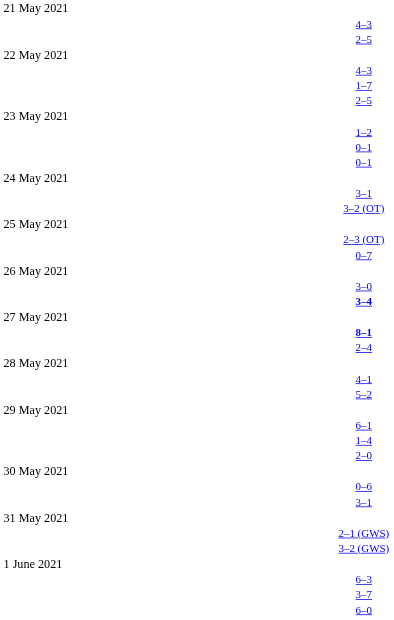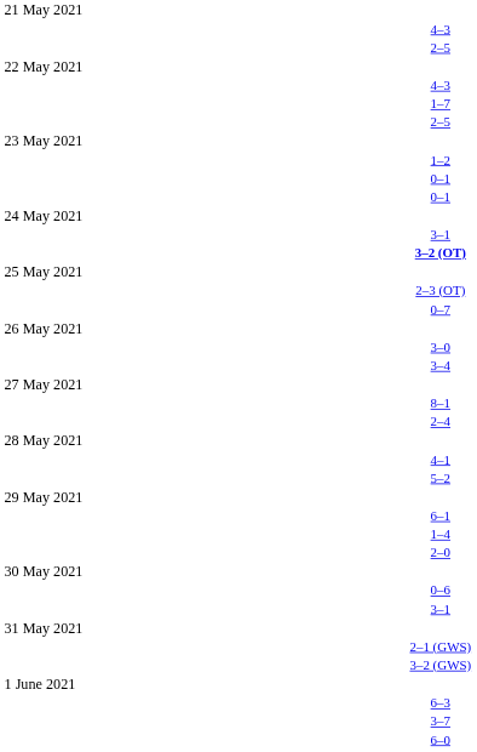3–2 (OT) | column 2: normal -> bold
3–4 | column 2: bold -> normal
8–1 | column 2: bold -> normal
